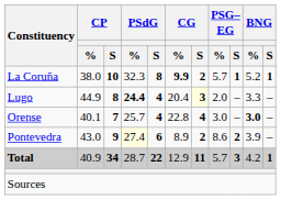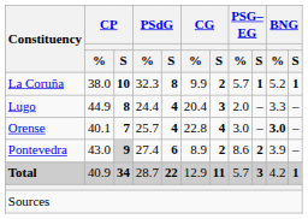La Coruña | CG / %: bold -> normal
Lugo | PSdG / %: bold -> normal
Lugo | CG / S: lightyellow background -> no background
Pontevedra | CP / S: no background -> lightgrey background
Pontevedra | PSdG / %: lightyellow background -> no background
